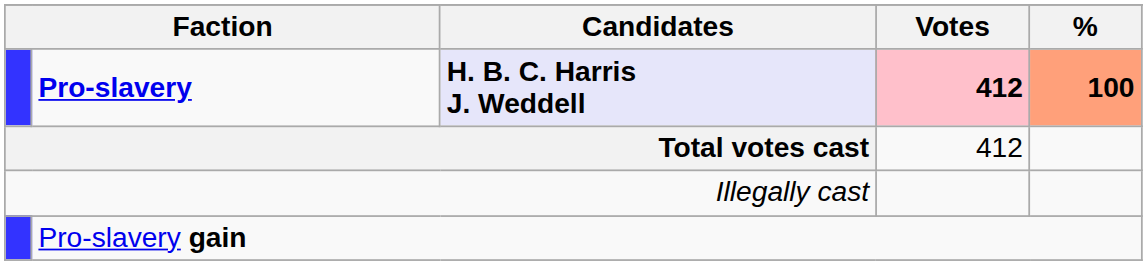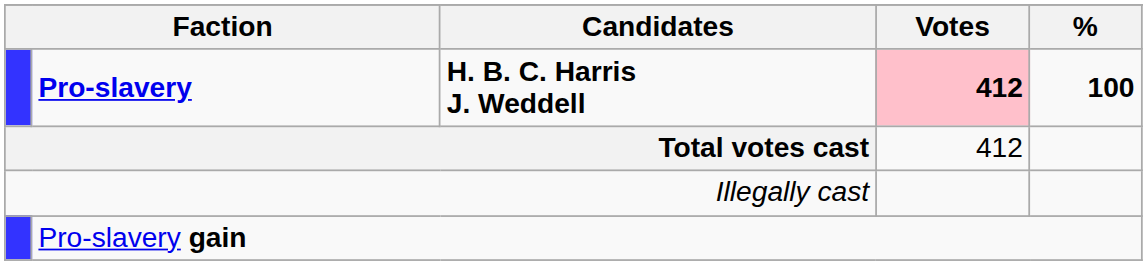Pro-slavery | Candidates: lavender background -> no background
Pro-slavery | %: lightsalmon background -> no background
